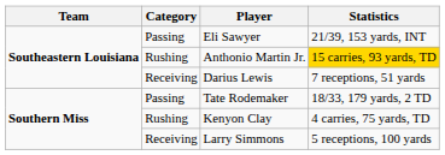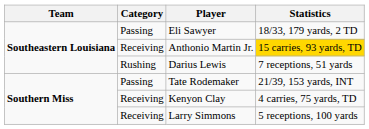Eli Sawyer | Statistics: 21/39, 153 yards, INT -> 18/33, 179 yards, 2 TD
Anthonio Martin Jr. | Category: Rushing -> Receiving
Darius Lewis | Category: Receiving -> Rushing
Tate Rodemaker | Statistics: 18/33, 179 yards, 2 TD -> 21/39, 153 yards, INT
Kenyon Clay | Category: Rushing -> Receiving
